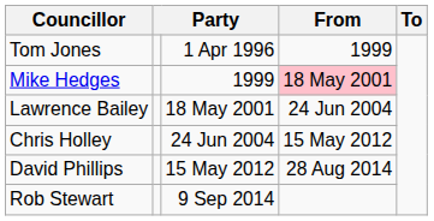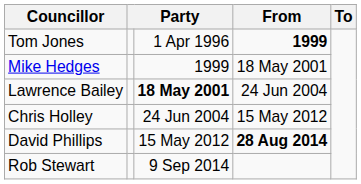Tom Jones | From: normal -> bold
Mike Hedges | From: pink background -> no background
Lawrence Bailey | column 3: normal -> bold
David Phillips | From: normal -> bold
